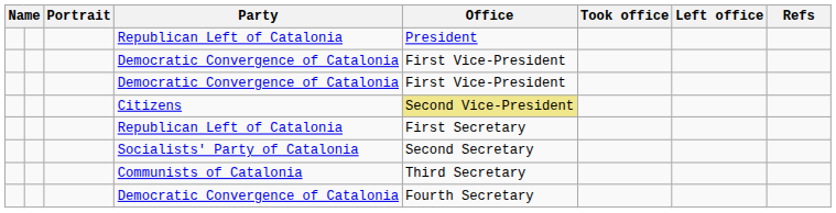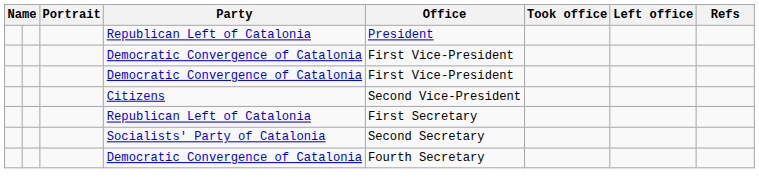Citizens | Office: khaki background -> no background
- row: Communists of Catalonia | Third Secretary
